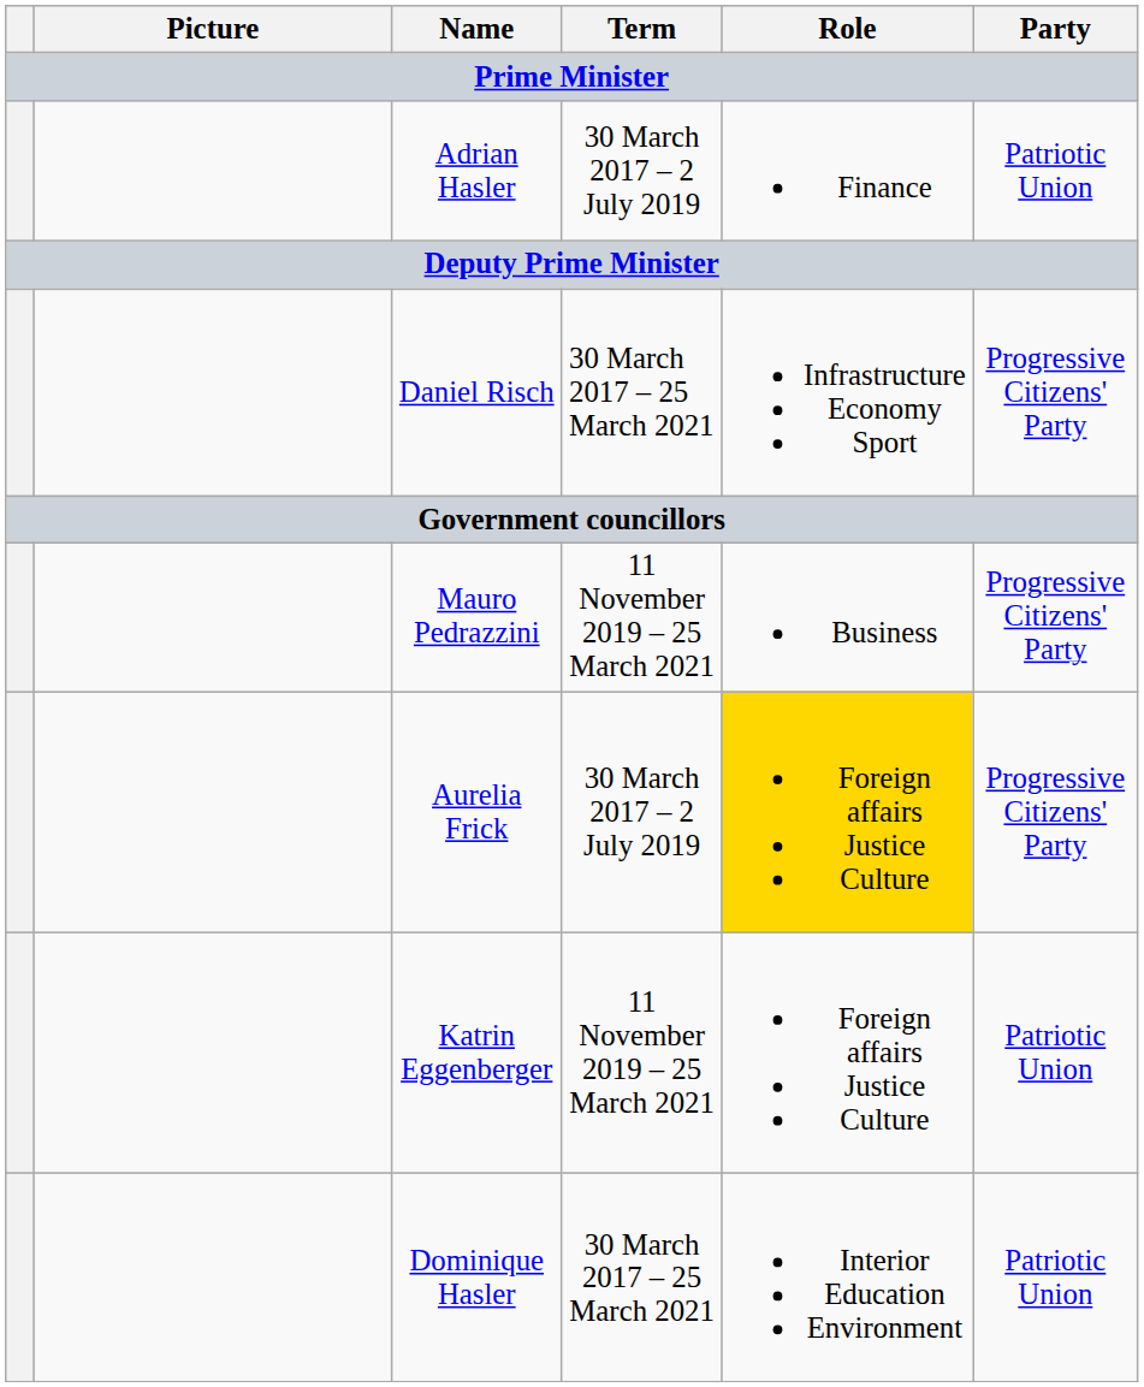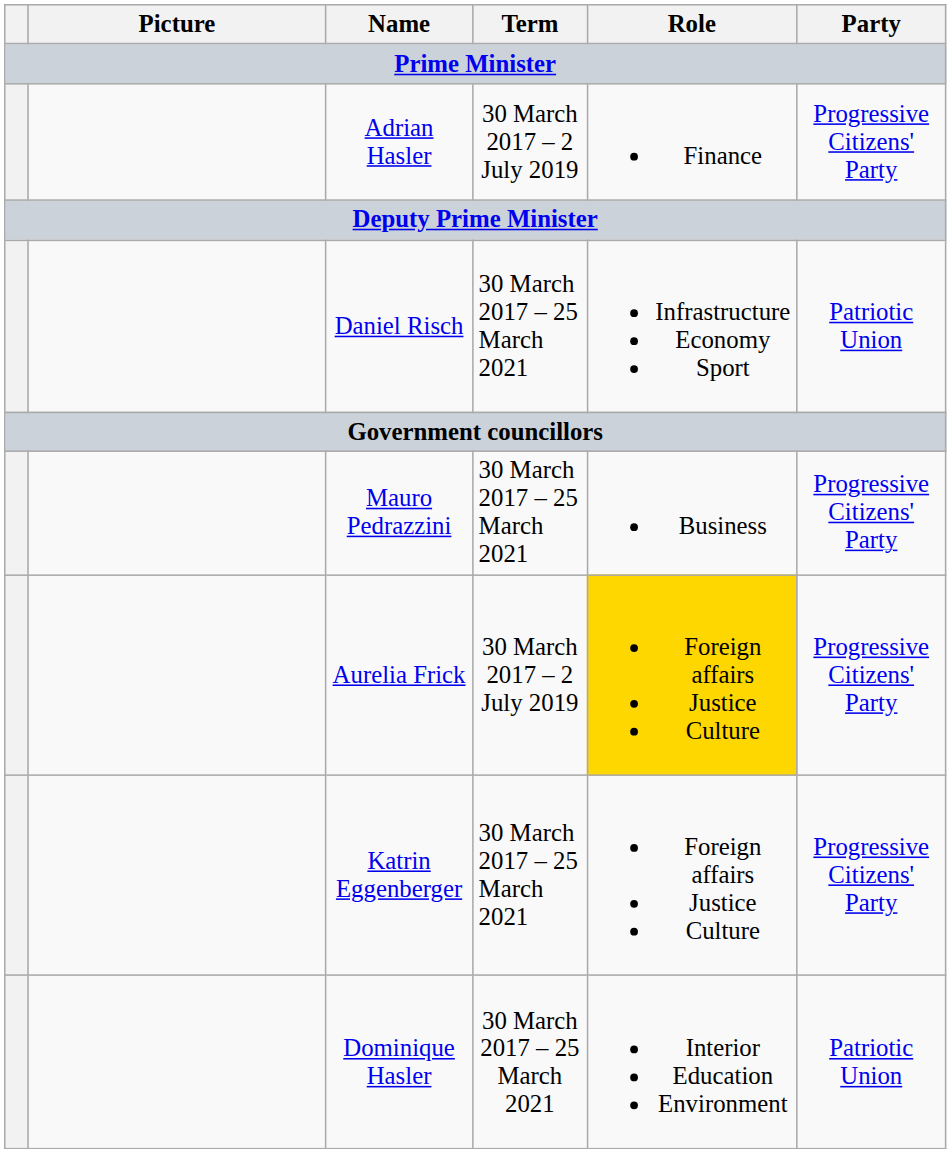Adrian Hasler | Party: Patriotic Union -> Progressive Citizens' Party
Daniel Risch | Party: Progressive Citizens' Party -> Patriotic Union
Mauro Pedrazzini | Term: 11 November 2019 – 25 March 2021 -> 30 March 2017 – 25 March 2021
Katrin Eggenberger | Term: 11 November 2019 – 25 March 2021 -> 30 March 2017 – 25 March 2021
Katrin Eggenberger | Party: Patriotic Union -> Progressive Citizens' Party
